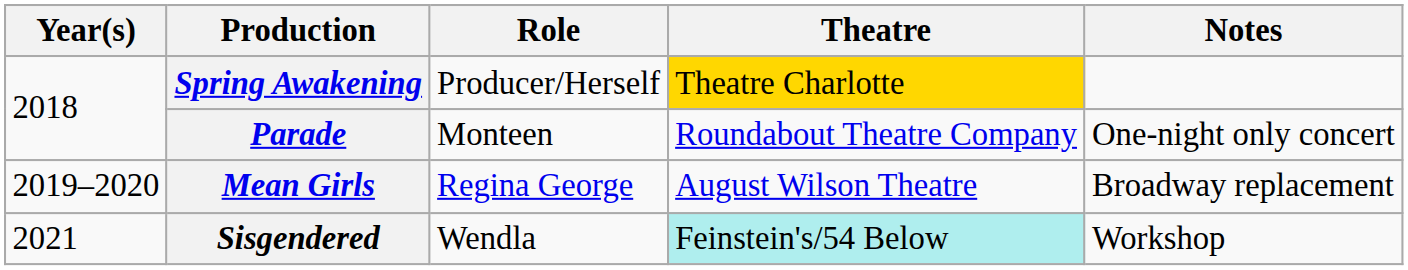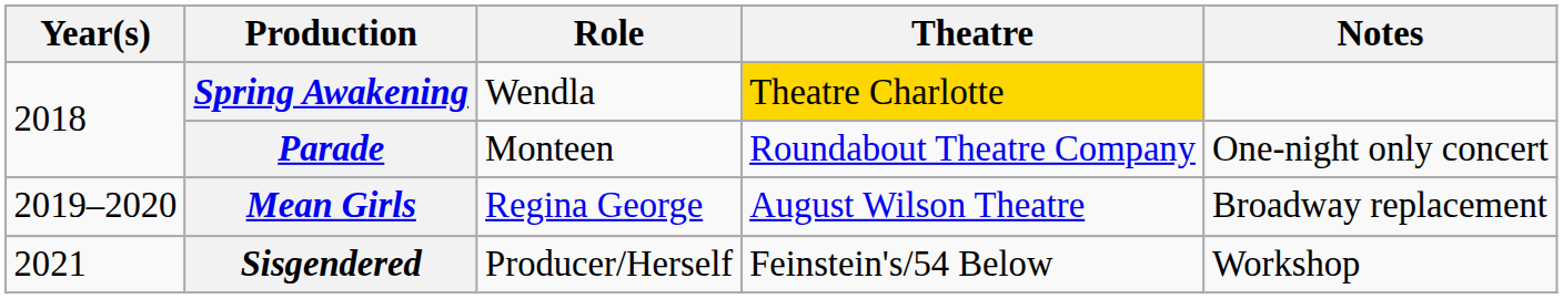Spring Awakening | Role: Producer/Herself -> Wendla
Sisgendered | Role: Wendla -> Producer/Herself
Sisgendered | Theatre: paleturquoise background -> no background
